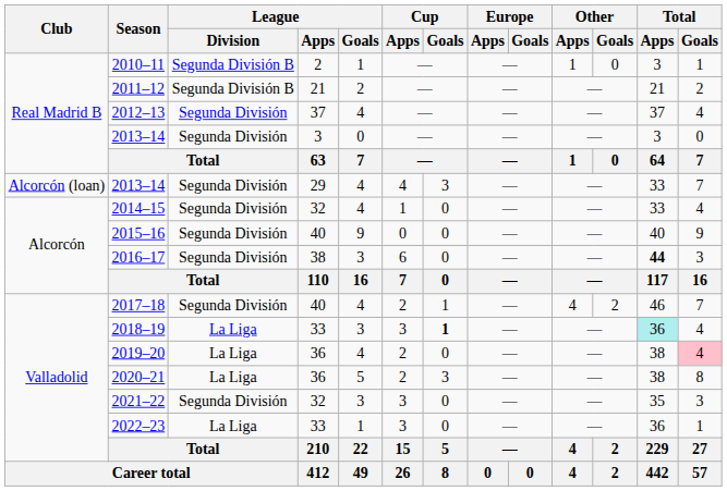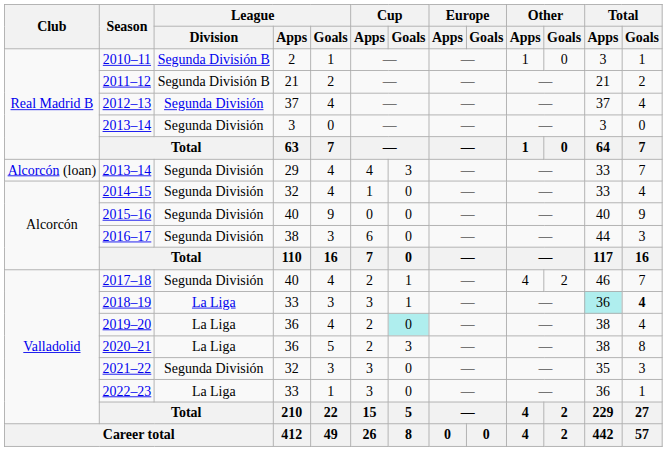2016–17 | Total / Apps: bold -> normal
2018–19 | Cup / Goals: bold -> normal
2018–19 | Total / Goals: normal -> bold
2019–20 | Cup / Goals: no background -> paleturquoise background
2019–20 | Total / Goals: pink background -> no background
